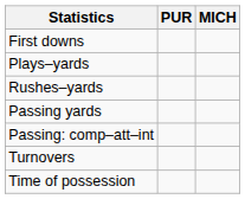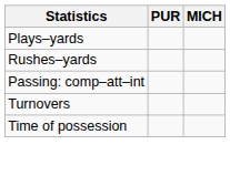- row: First downs
- row: Passing yards
